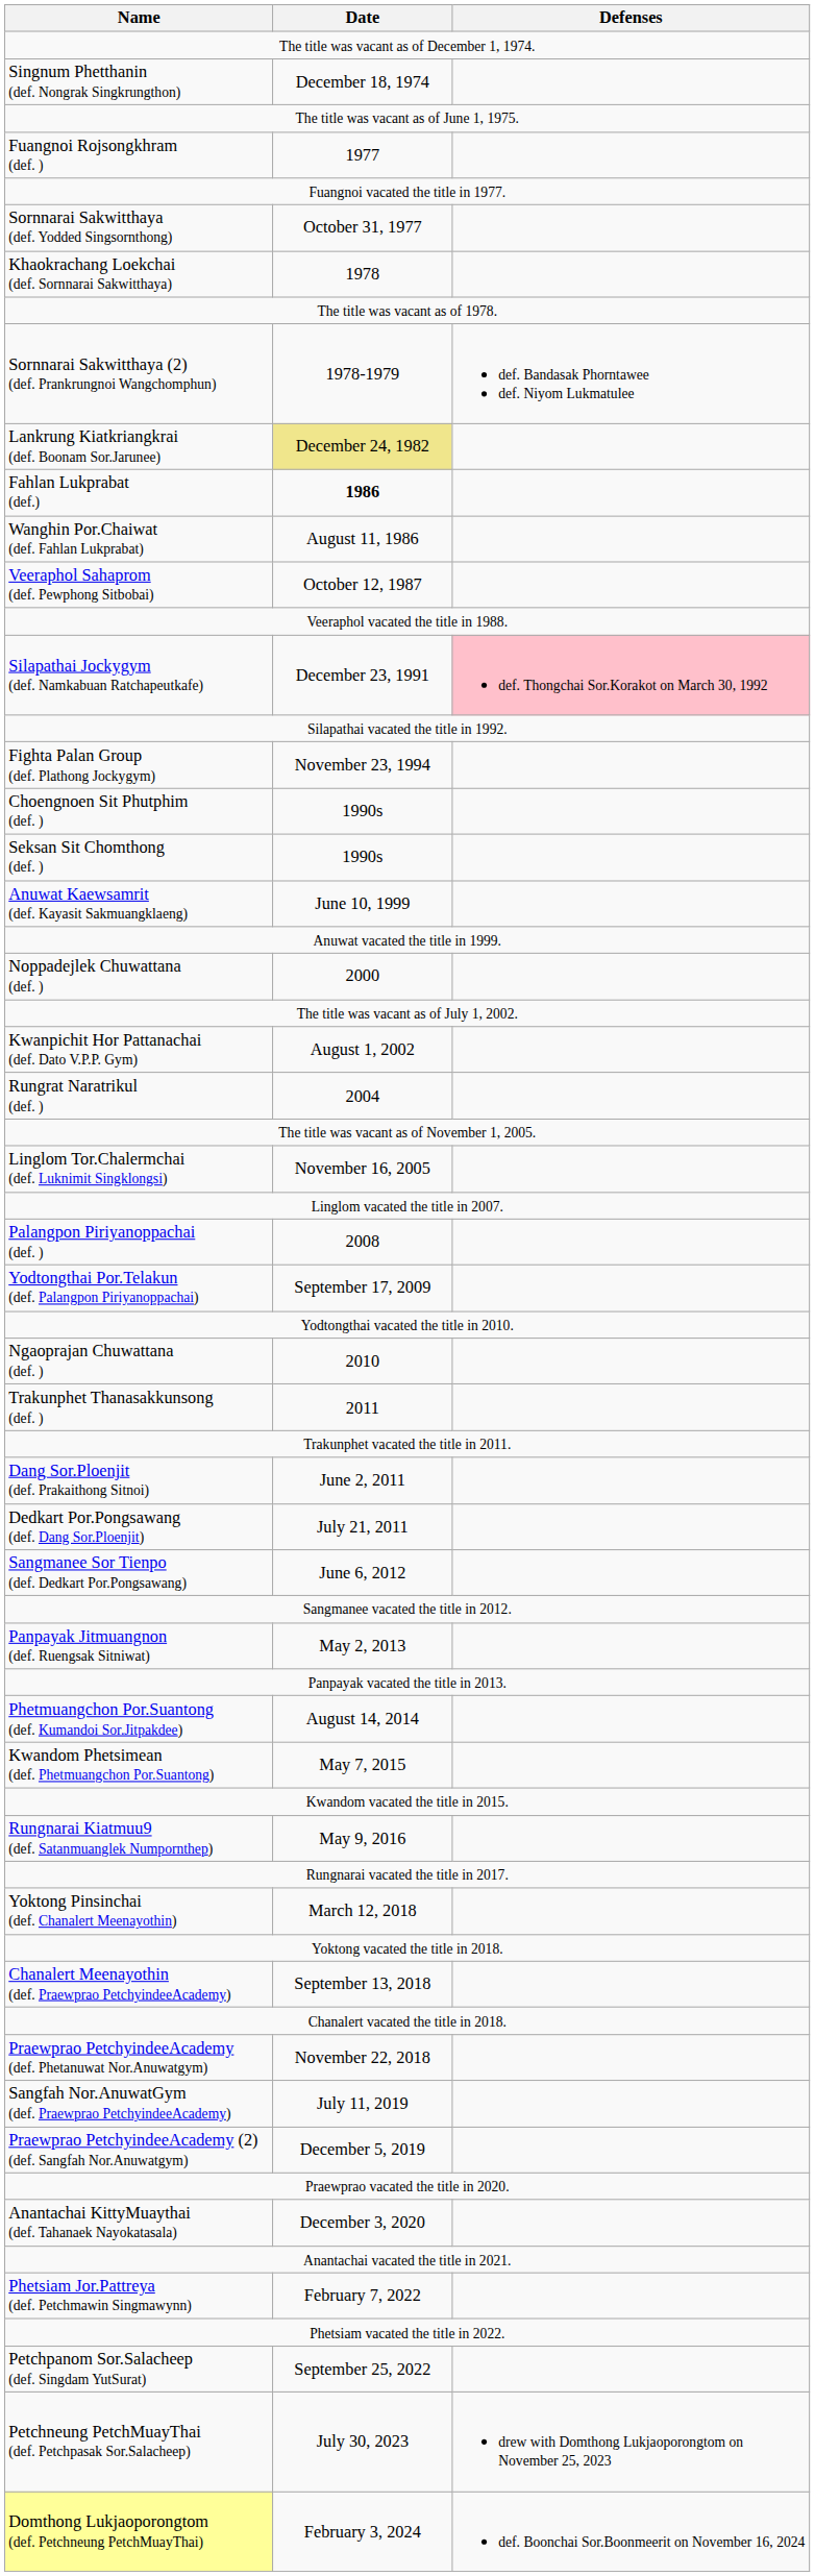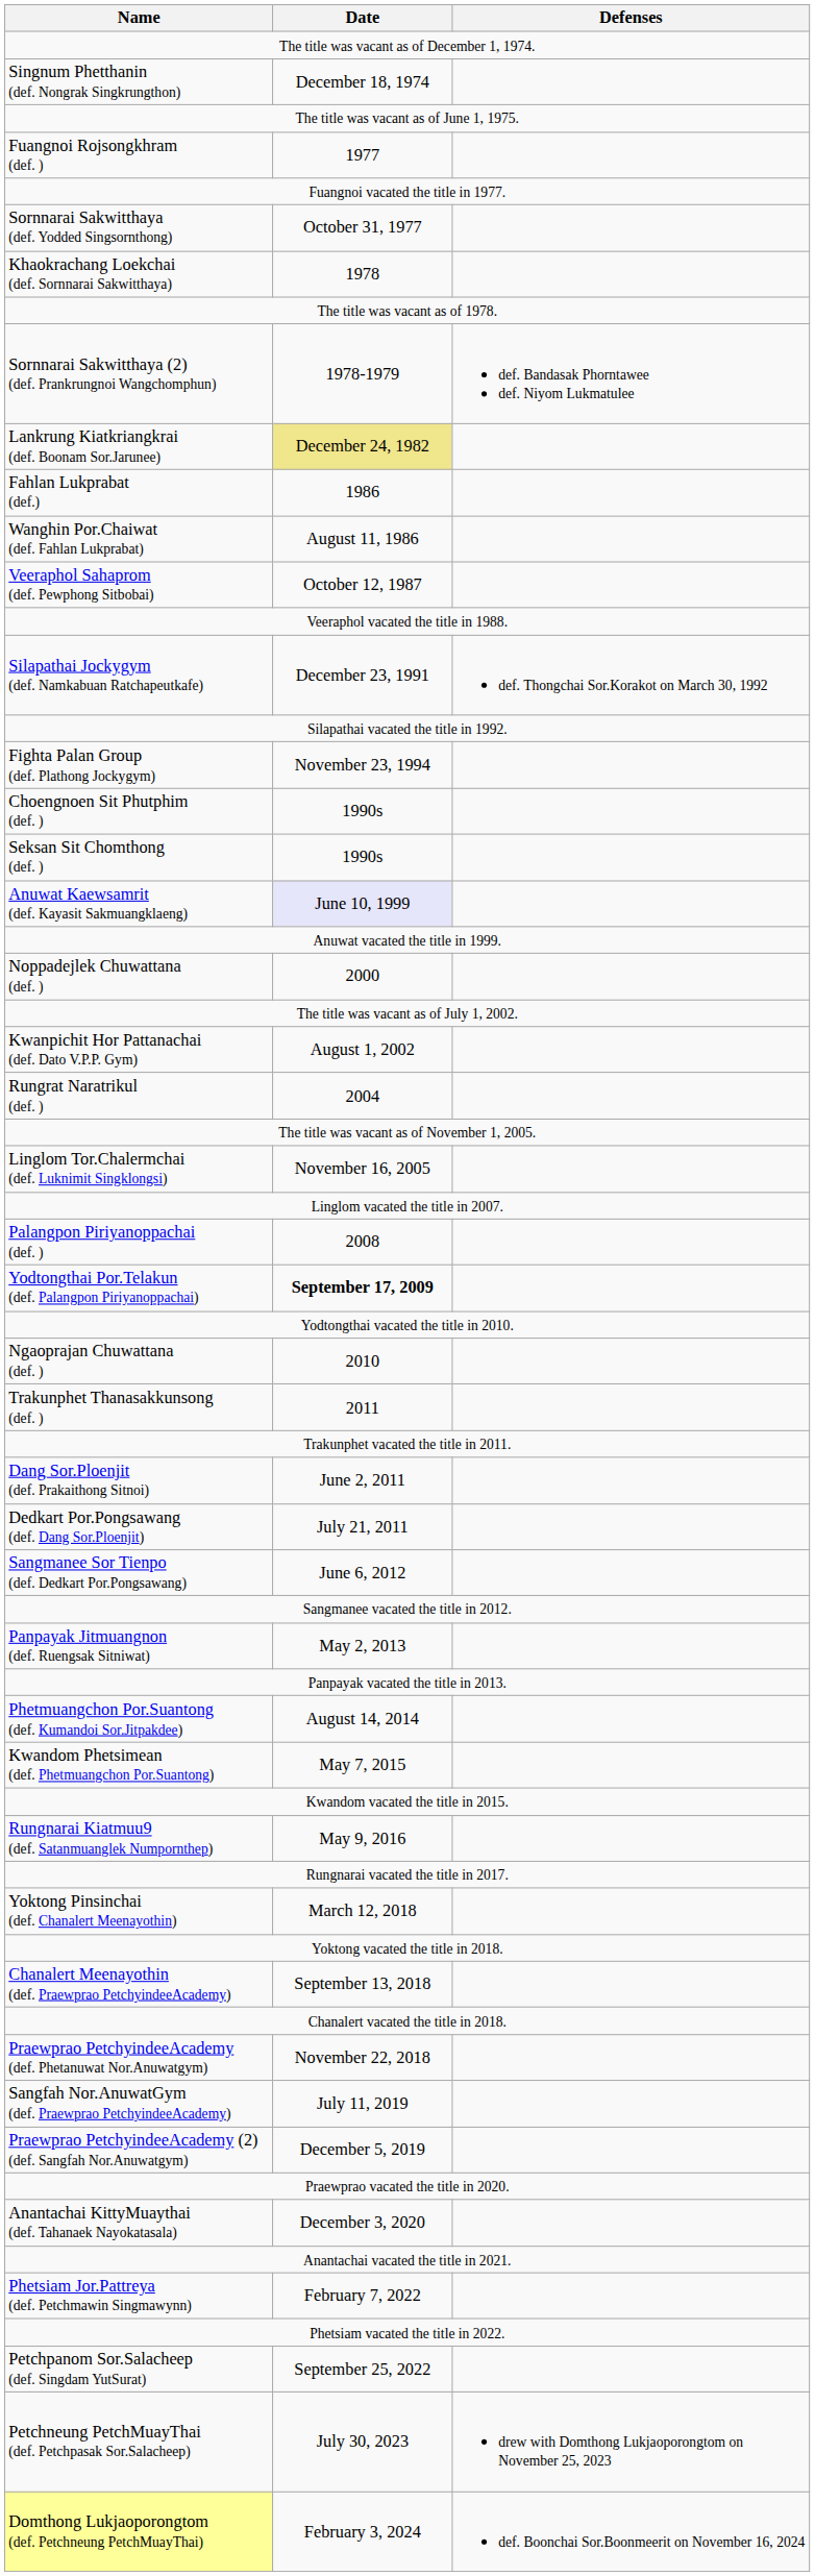Fahlan Lukprabat (def.) | Date: bold -> normal
Silapathai Jockygym (def. Namkabuan Ratchapeutkafe) | Defenses: pink background -> no background
Anuwat Kaewsamrit (def. Kayasit Sakmuangklaeng) | Date: no background -> lavender background
Yodtongthai Por.Telakun (def. Palangpon Piriyanoppachai) | Date: normal -> bold
